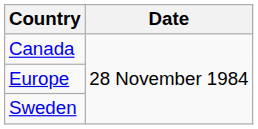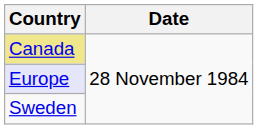Canada | Country: no background -> khaki background
Europe | Country: no background -> lavender background
